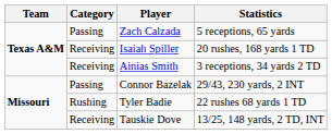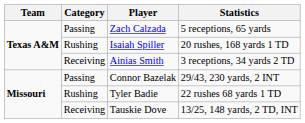Isaiah Spiller | Category: Receiving -> Rushing
